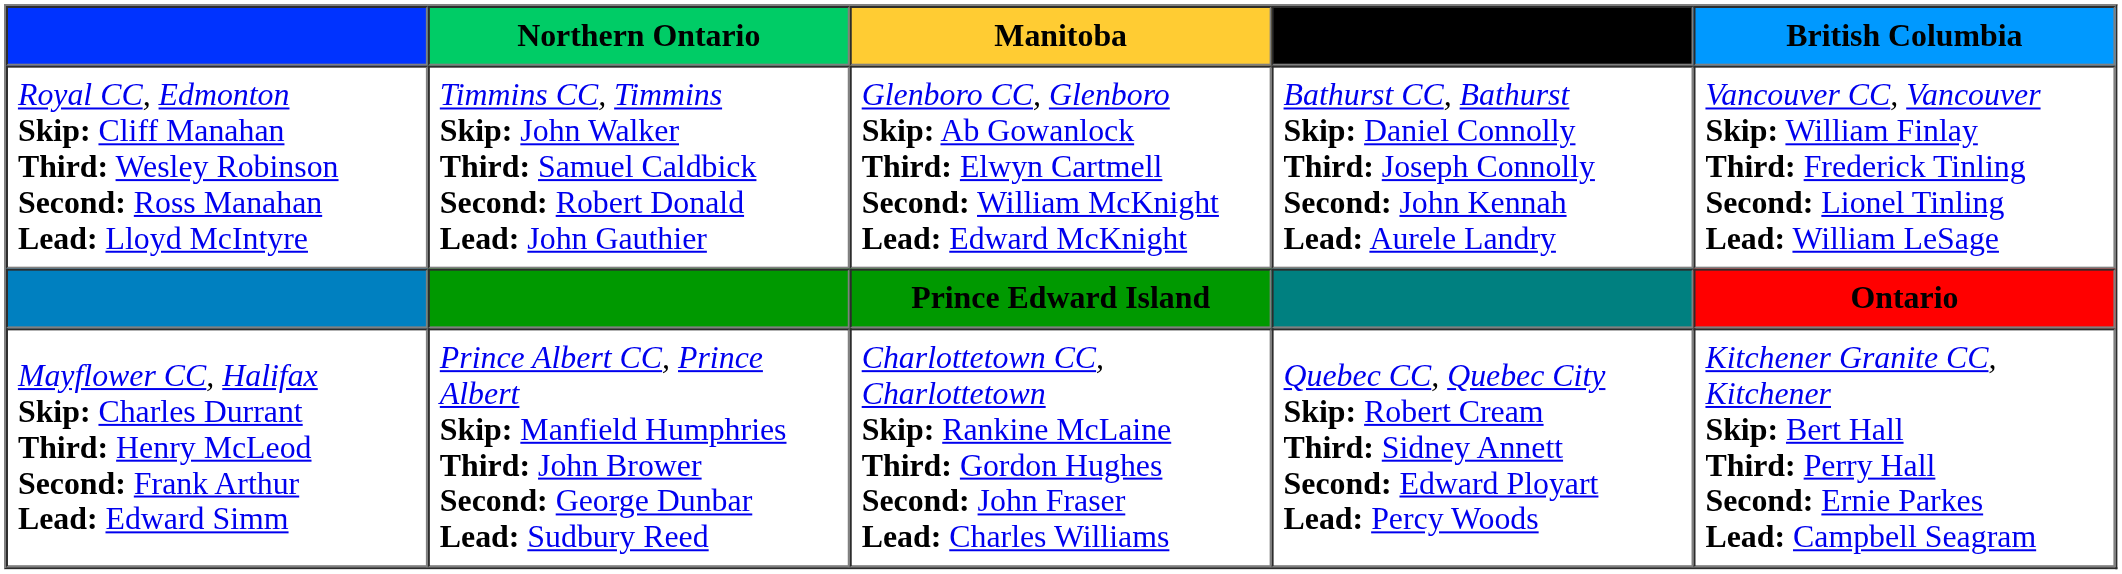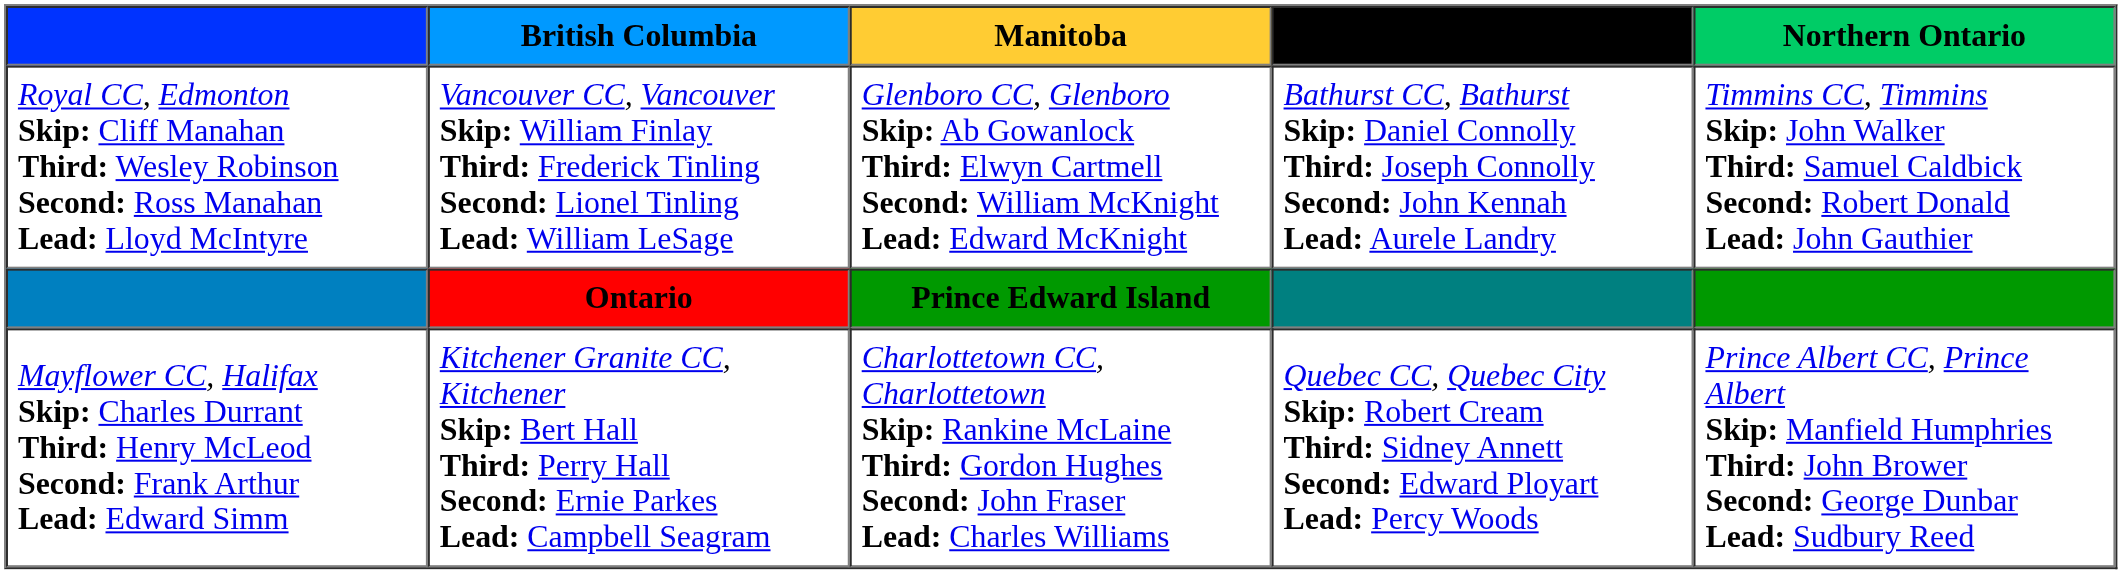columns swapped: British Columbia <-> Northern Ontario
